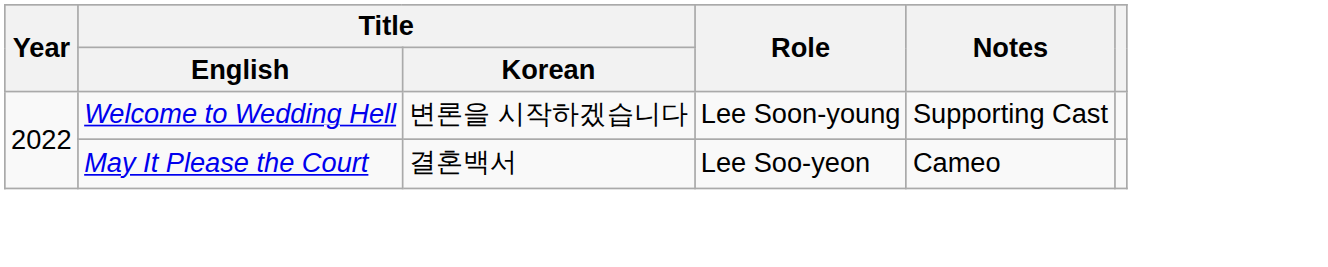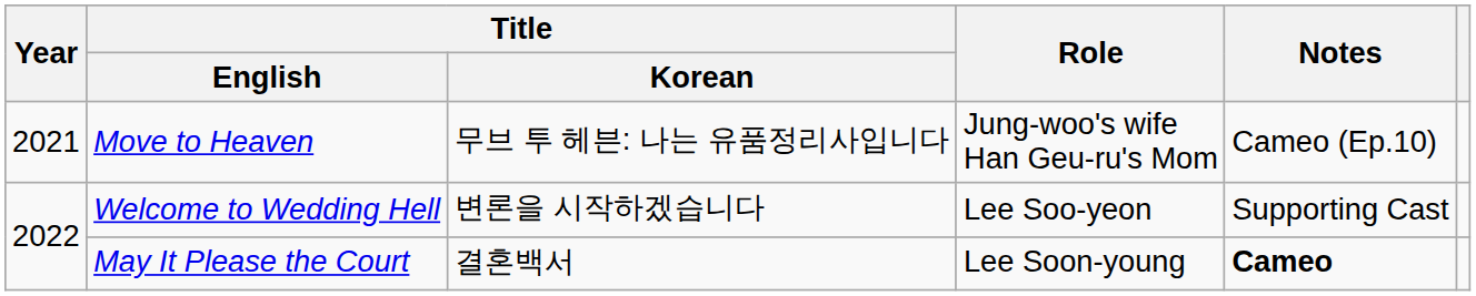+ row: 2021 | Move to Heaven | 무브 투 헤븐: 나는 유품정리사입니다 | Jung-woo's wife Han Geu-ru's Mom | Cameo (Ep.10)
Welcome to Wedding Hell | Role: Lee Soon-young -> Lee Soo-yeon
May It Please the Court | Role: Lee Soo-yeon -> Lee Soon-young
May It Please the Court | Notes: normal -> bold
